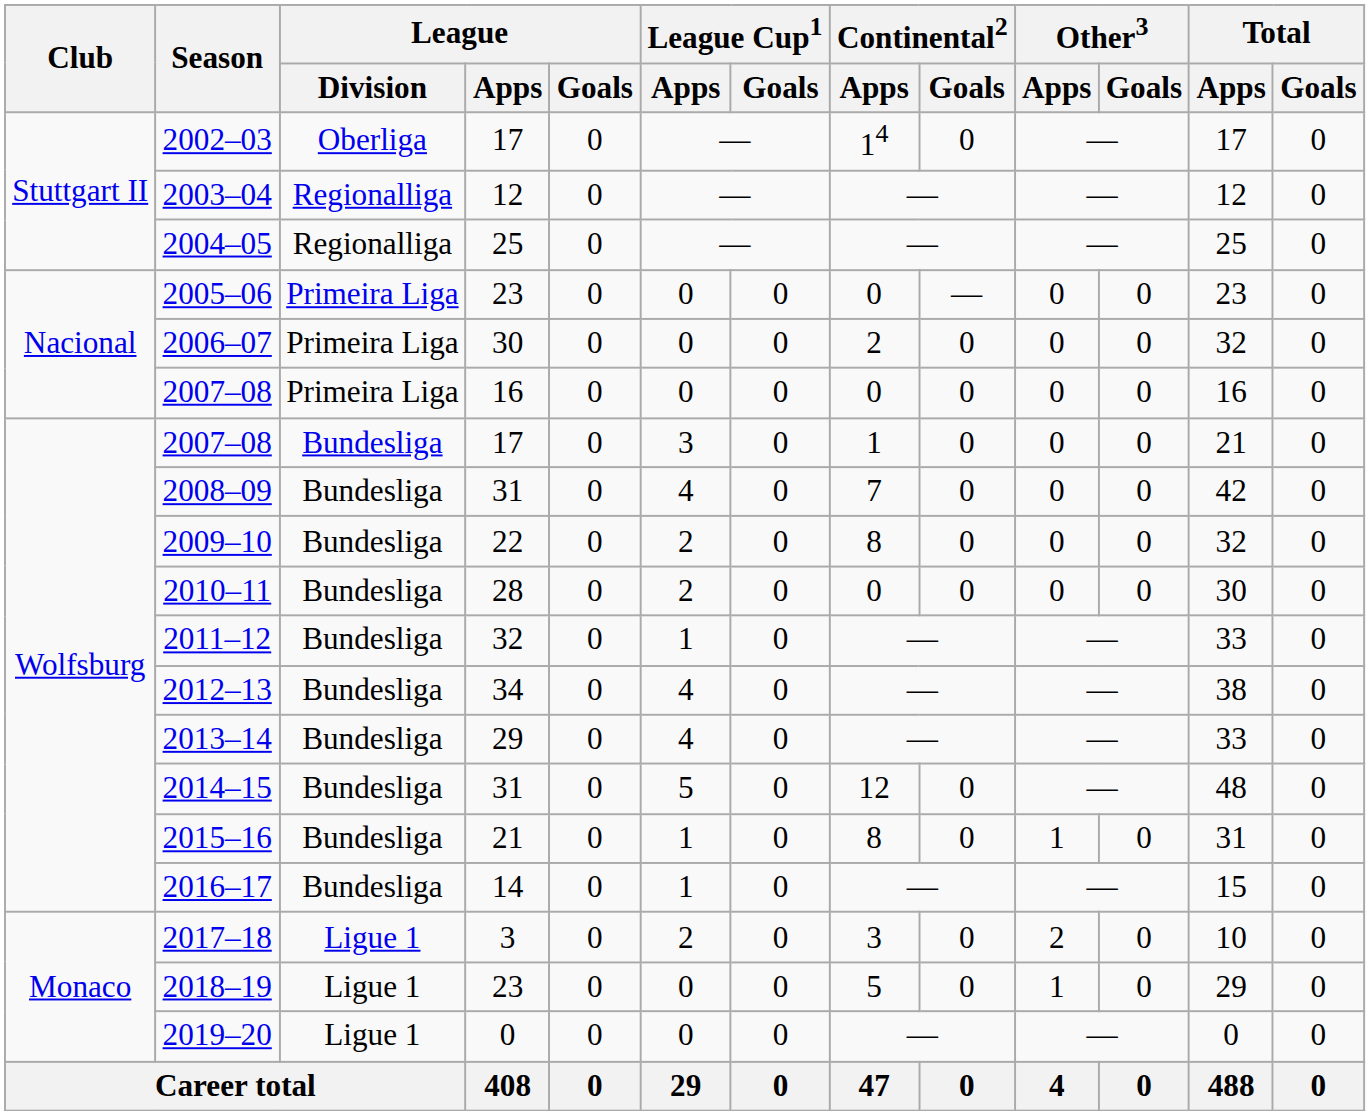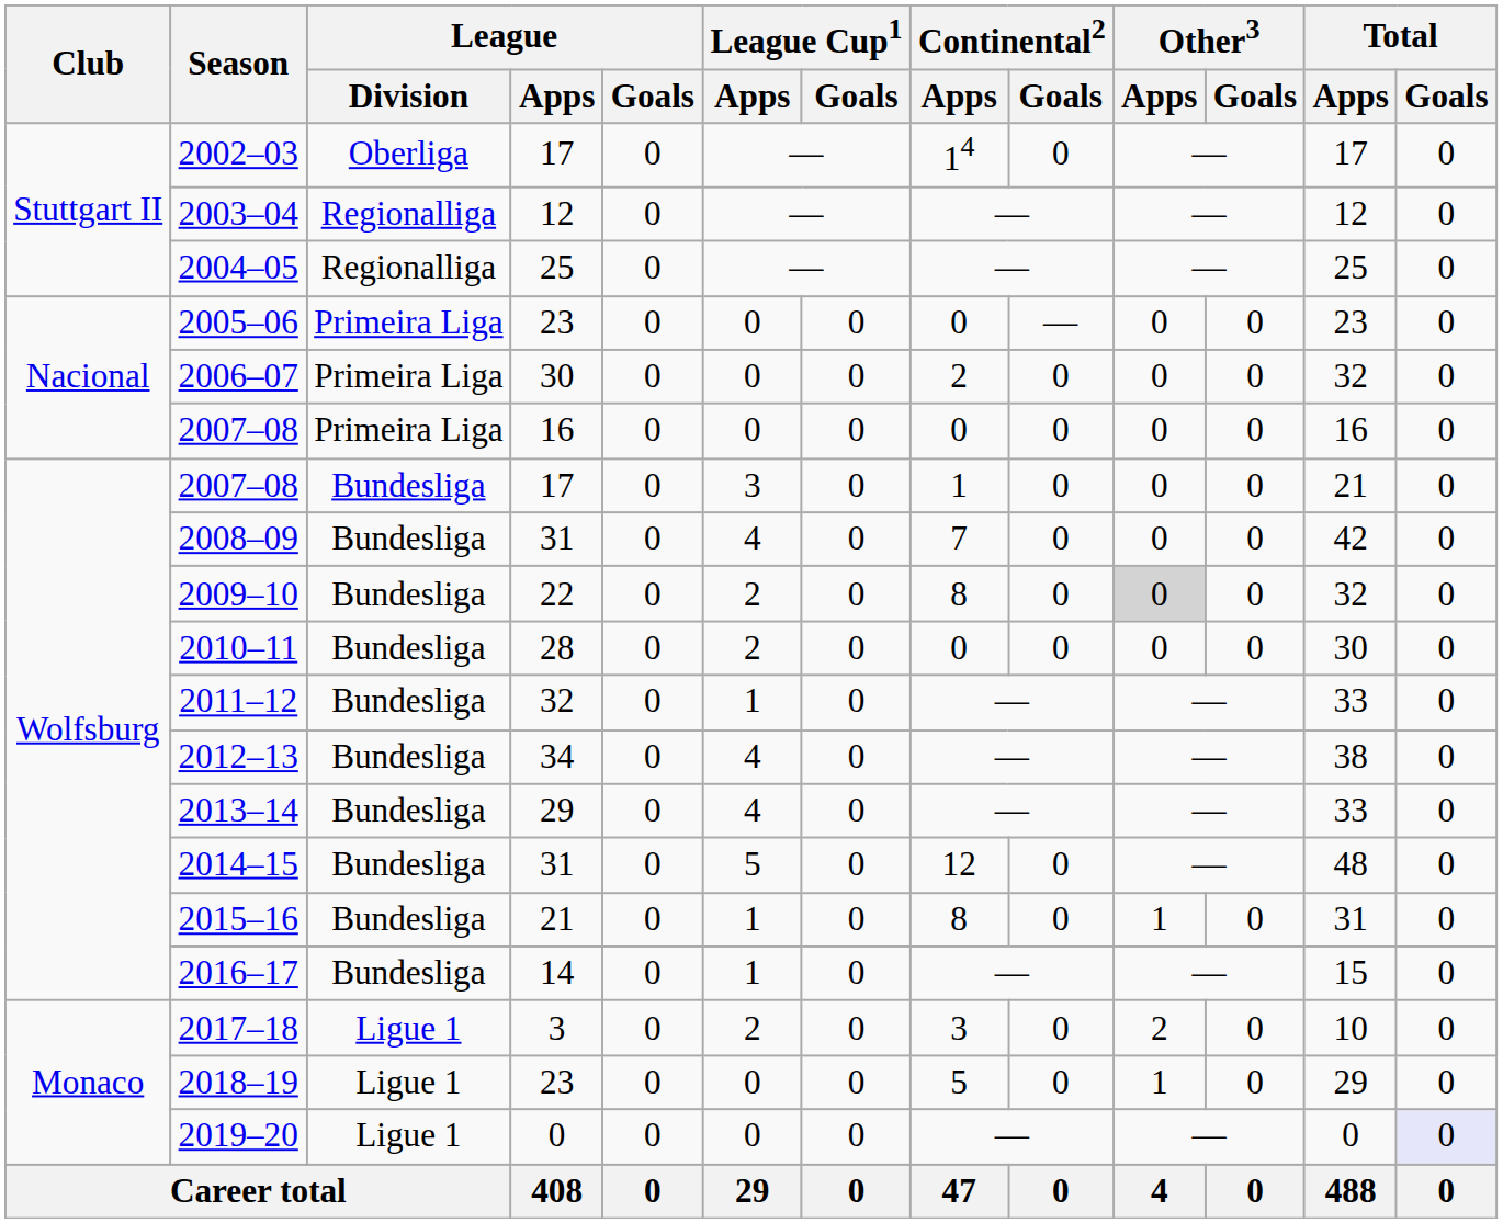2009–10 | Other3 / Apps: no background -> lightgrey background
2019–20 | Total / Goals: no background -> lavender background
